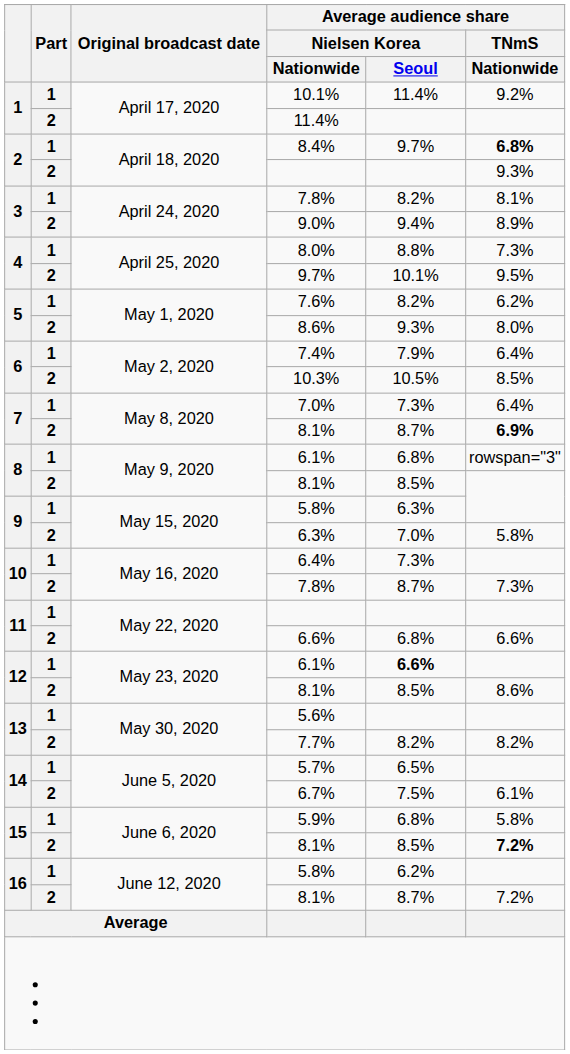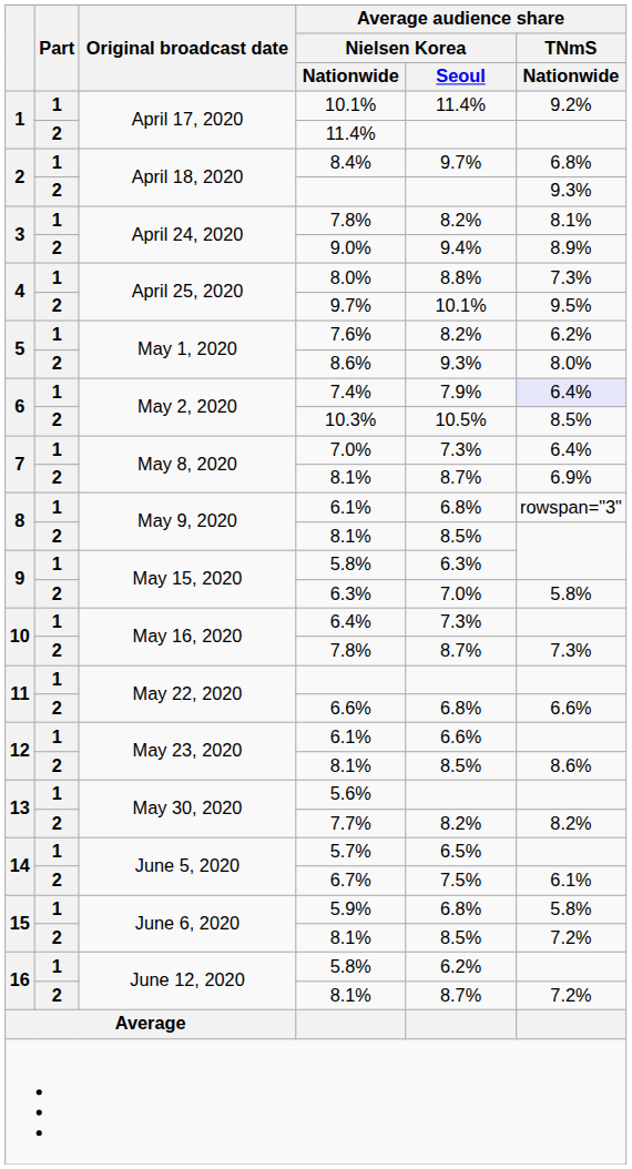8.4% | Average audience share / TNmS / Nationwide: bold -> normal
7.4% | Average audience share / TNmS / Nationwide: no background -> lavender background
7 / 8.1% | Average audience share / TNmS / Nationwide: bold -> normal
12 / 6.1% | Average audience share / Nielsen Korea / Seoul: bold -> normal
15 / 8.1% | Average audience share / TNmS / Nationwide: bold -> normal
